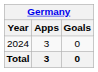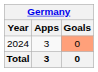2024 | Goals: no background -> lightsalmon background
